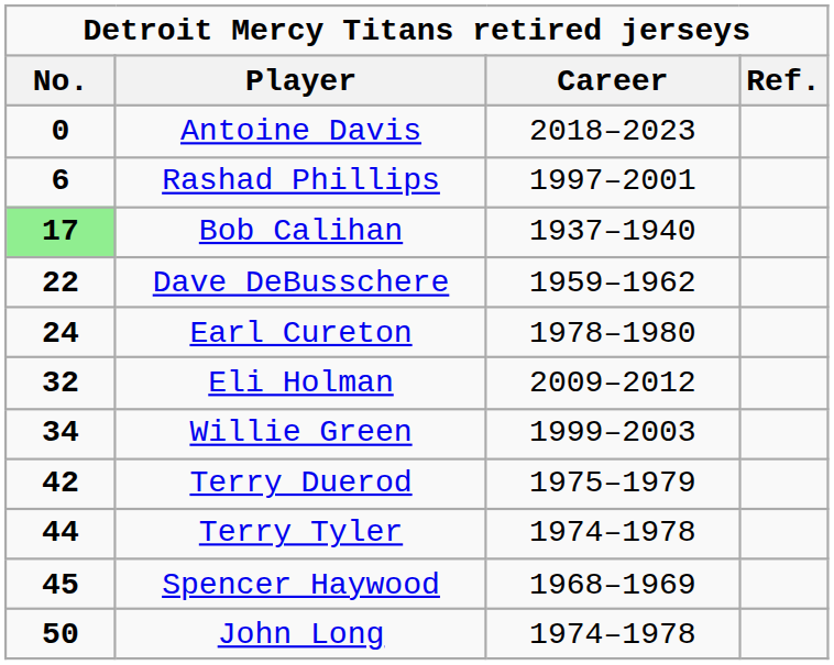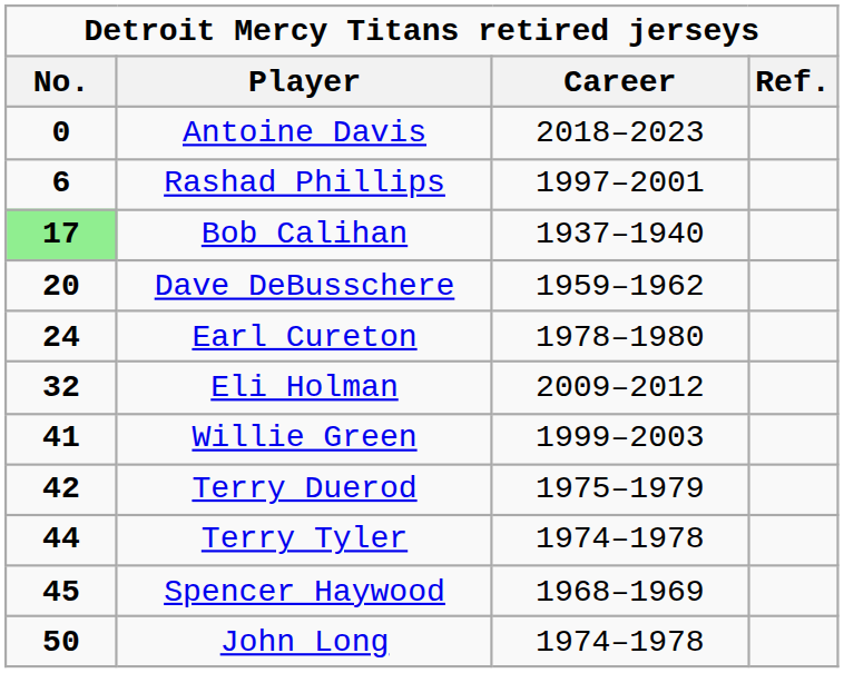Dave DeBusschere | No.: 22 -> 20
Willie Green | No.: 34 -> 41
